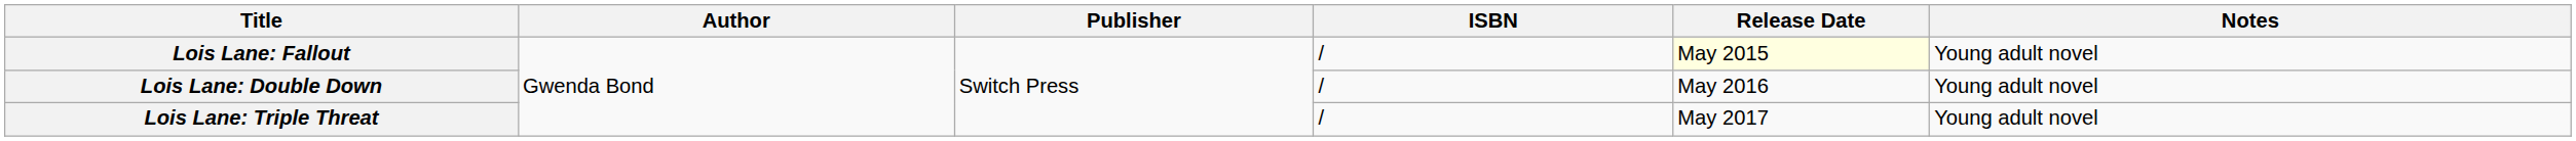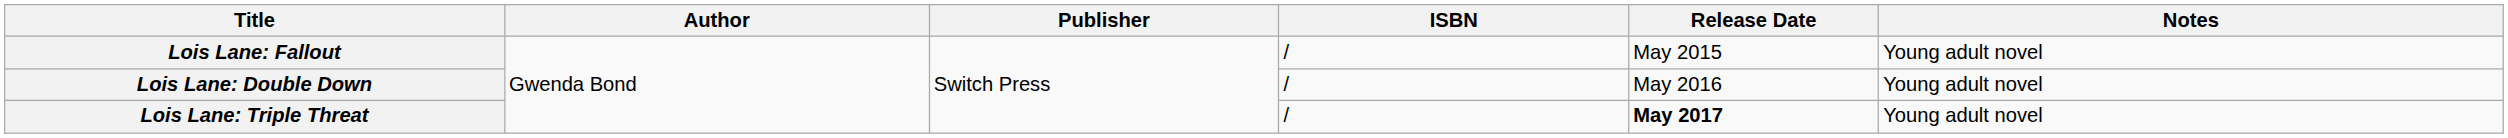Lois Lane: Fallout | Release Date: lightyellow background -> no background
Lois Lane: Triple Threat | Release Date: normal -> bold
